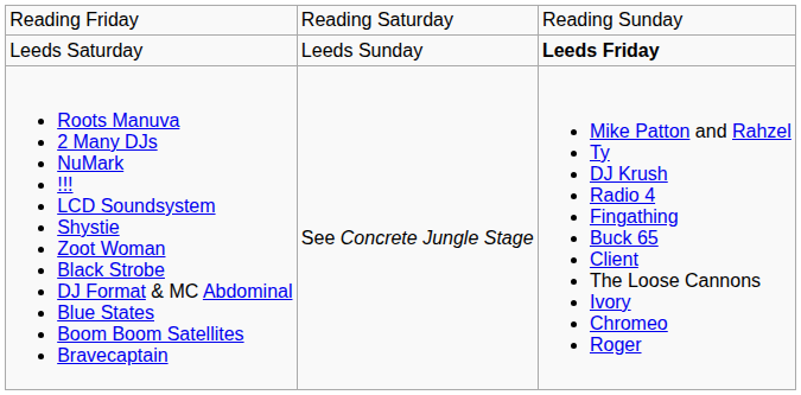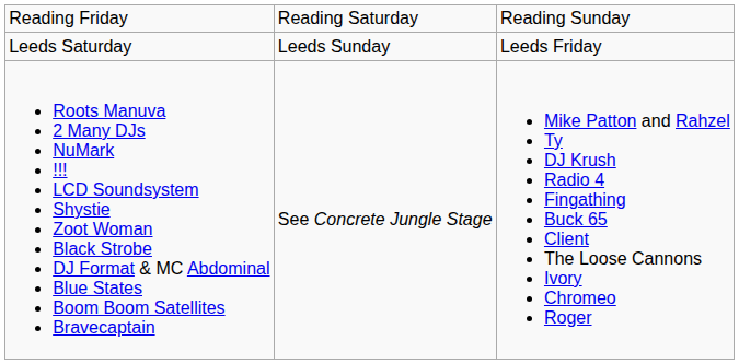Leeds Saturday | column 3: bold -> normal
